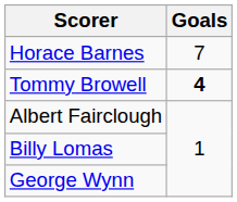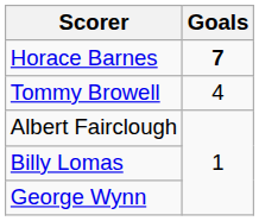Horace Barnes | Goals: normal -> bold
Tommy Browell | Goals: bold -> normal
